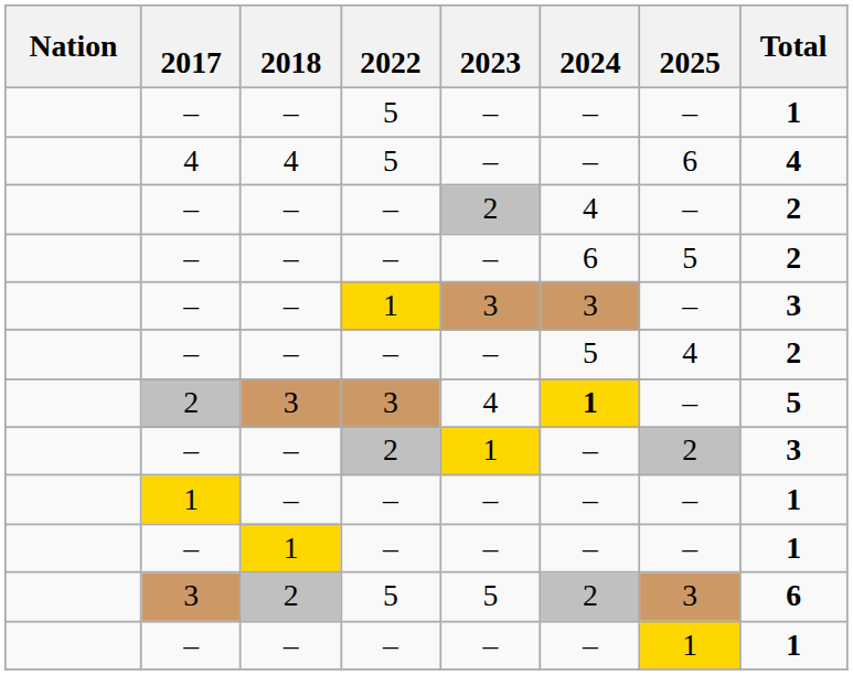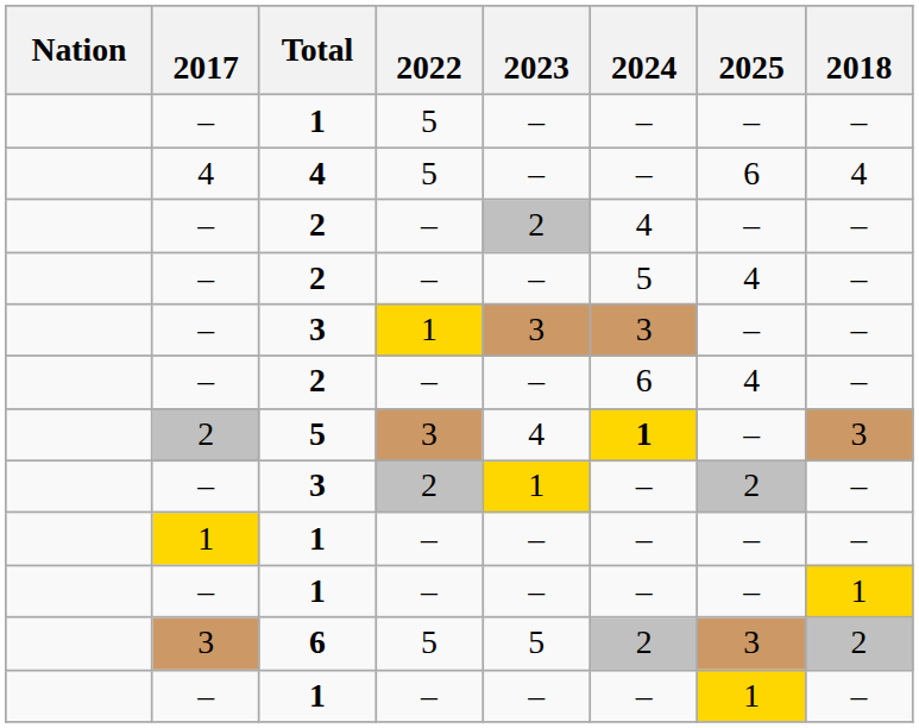columns swapped: 2018 <-> Total
row 5 | 2024: 6 -> 5
row 5 | 2025: 5 -> 4
row 7 | 2024: 5 -> 6
